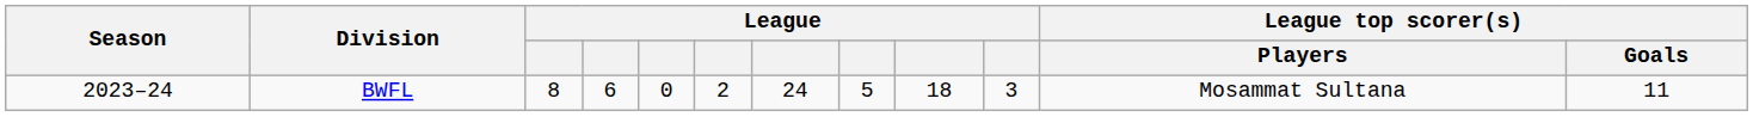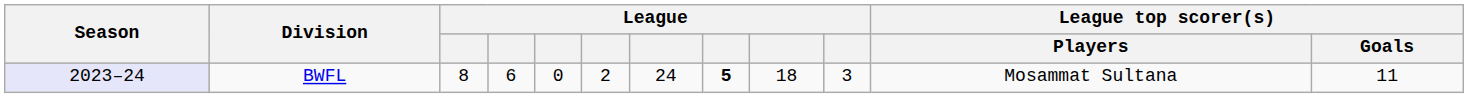BWFL | Season: no background -> lavender background
BWFL | column 8: normal -> bold
